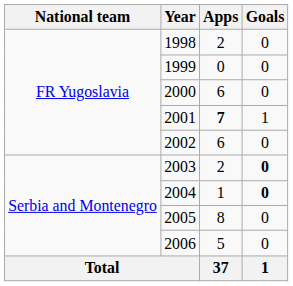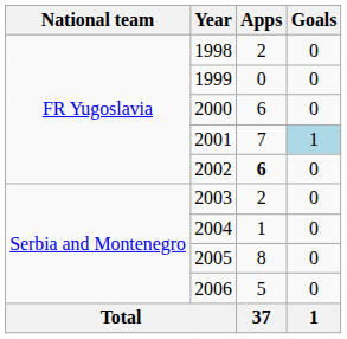2001 | Apps: bold -> normal
2001 | Goals: no background -> lightblue background
2002 | Apps: normal -> bold
2003 | Goals: bold -> normal
2004 | Goals: bold -> normal
